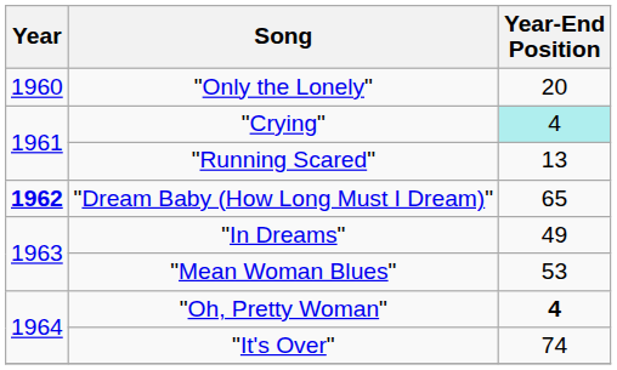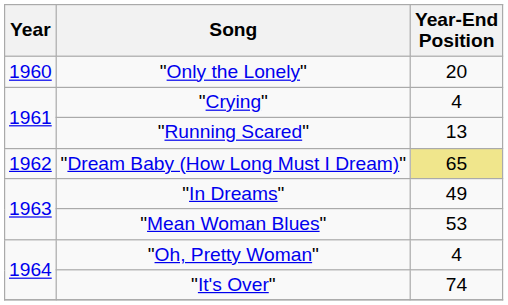"Crying" | Year-End Position: paleturquoise background -> no background
"Dream Baby (How Long Must I Dream)" | Year: bold -> normal
"Dream Baby (How Long Must I Dream)" | Year-End Position: no background -> khaki background
"Oh, Pretty Woman" | Year-End Position: bold -> normal
